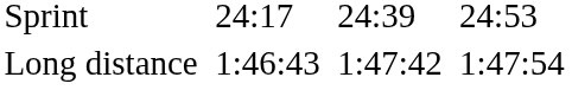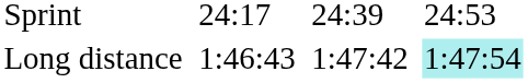Long distance | column 4: no background -> paleturquoise background
